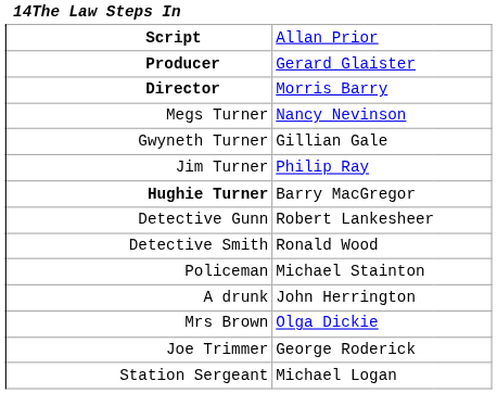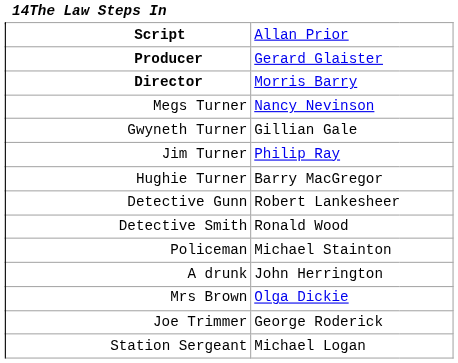Hughie Turner | column 2: bold -> normal
